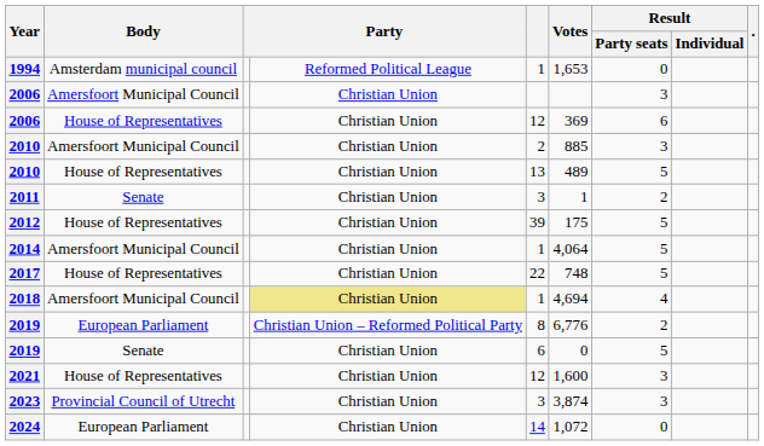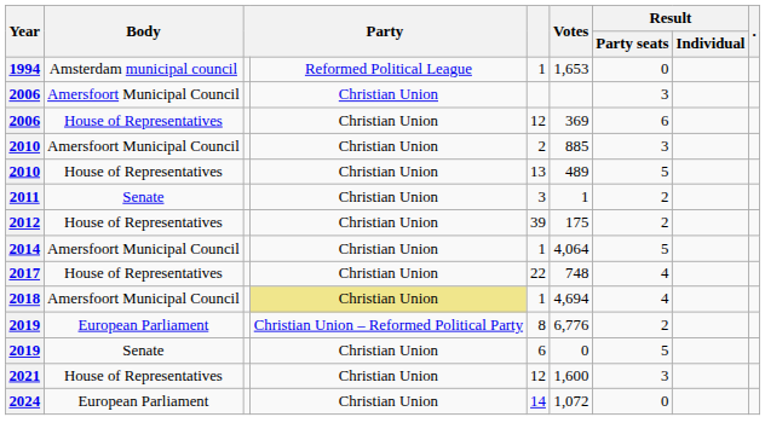2012 | Result / Party seats: 5 -> 2
2017 | Result / Party seats: 5 -> 4
- row: 2023 | Provincial Council of Utrecht | Christian Union | 3 | 3,874 | 3
